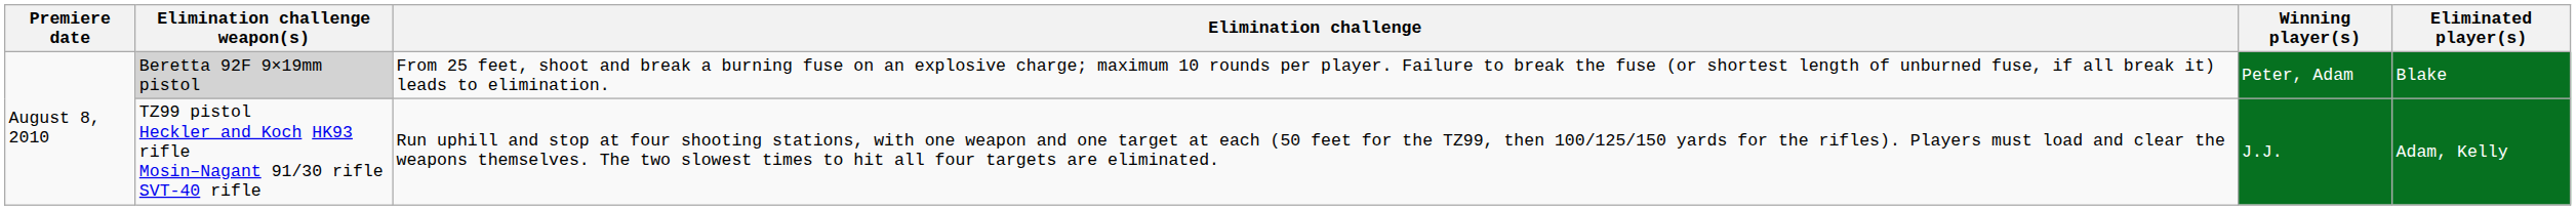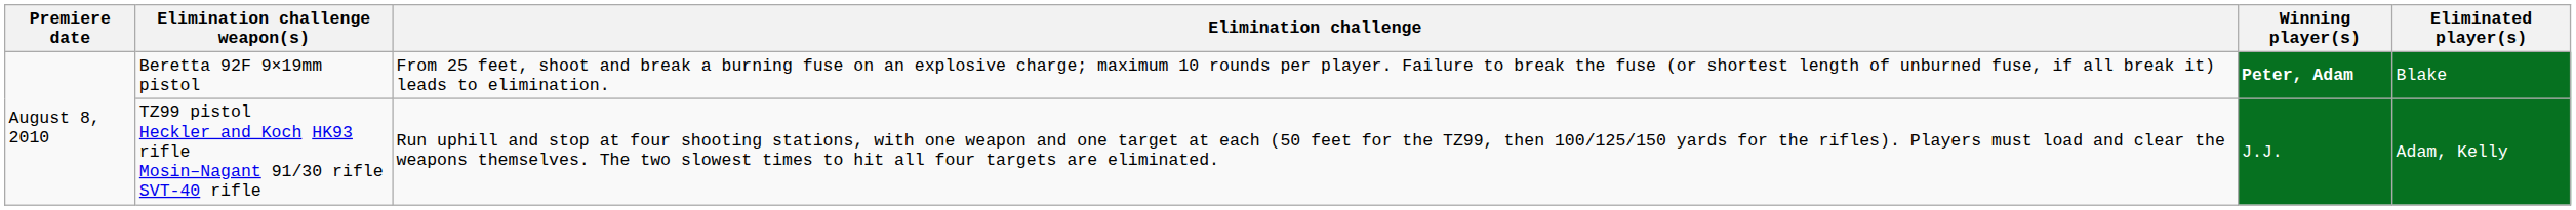row 2 | Elimination challenge weapon(s): lightgrey background -> no background
row 2 | Winning player(s): normal -> bold
